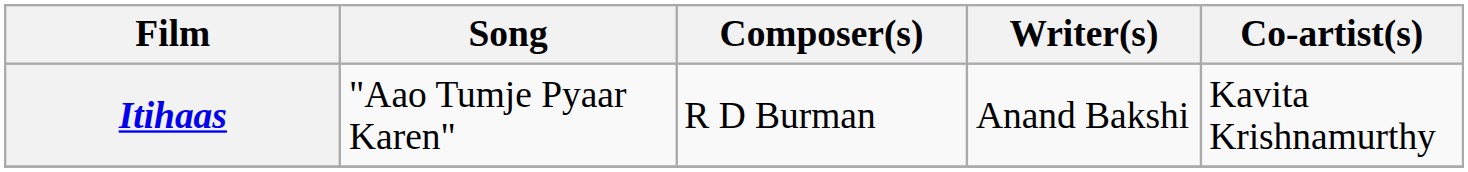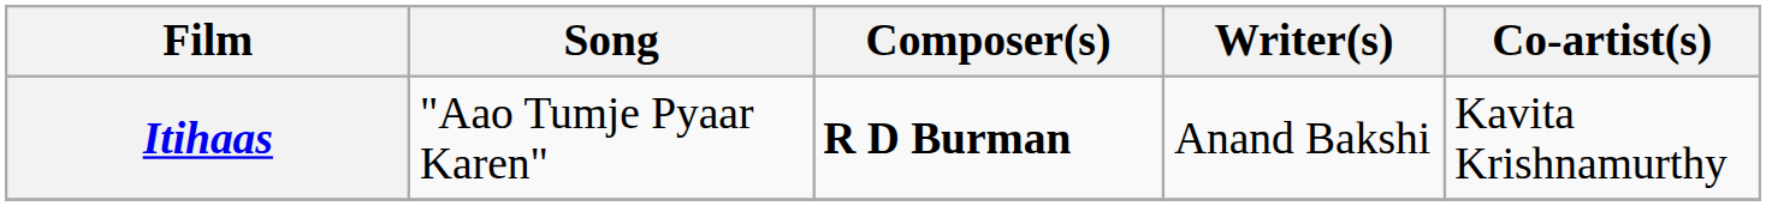Itihaas | Composer(s): normal -> bold
